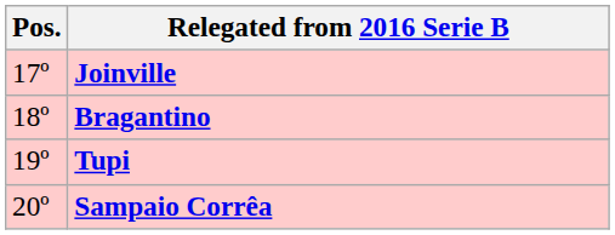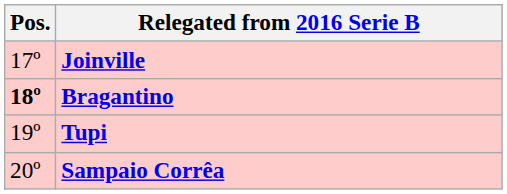Bragantino | Pos.: normal -> bold
